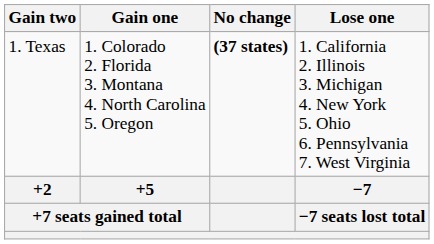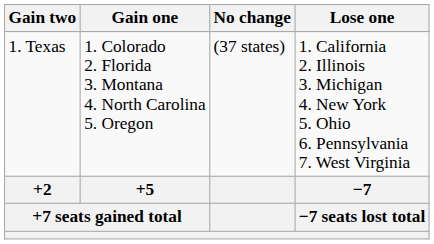1. Texas | No change: bold -> normal
